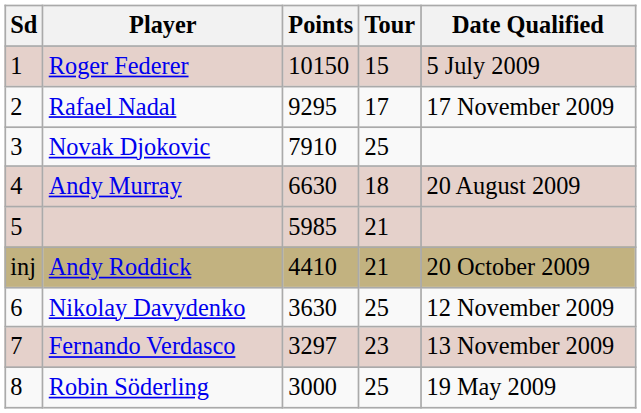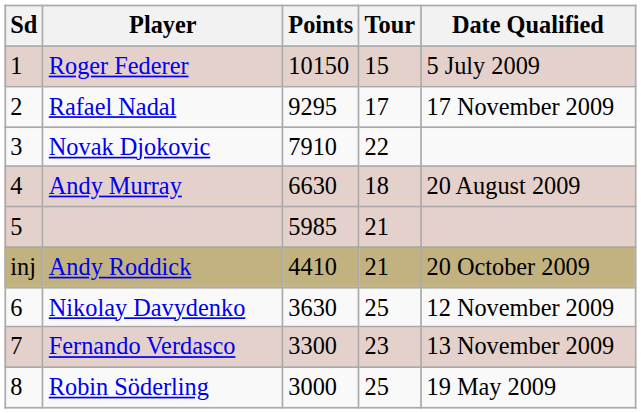Novak Djokovic | Tour: 25 -> 22
Fernando Verdasco | Points: 3297 -> 3300
